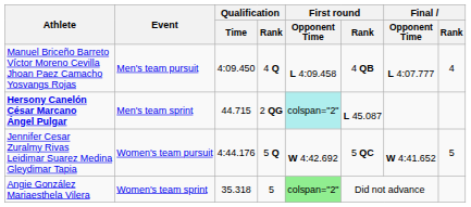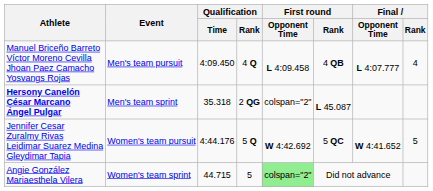Hersony Canelón César Marcano Ángel Pulgar | Qualification / Time: 44.715 -> 35.318
Hersony Canelón César Marcano Ángel Pulgar | First round / Opponent Time: paleturquoise background -> no background
Angie González Mariaesthela Vilera | Qualification / Time: 35.318 -> 44.715
